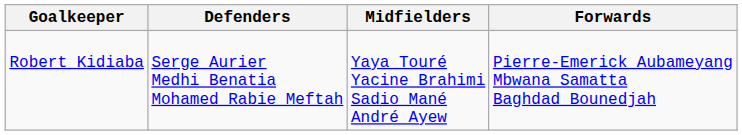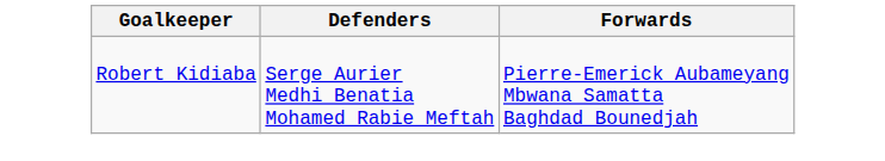- column: Midfielders | Yaya Touré Yacine Brahimi Sadio Mané André Ayew
